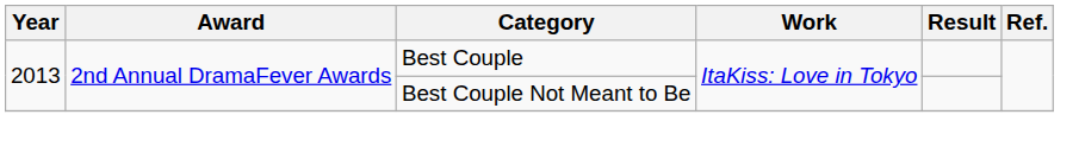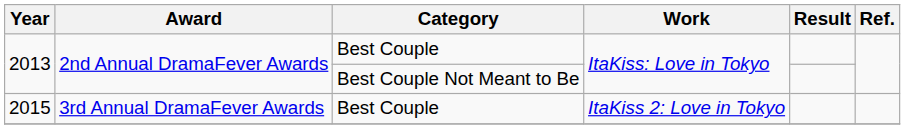+ row: 2015 | 3rd Annual DramaFever Awards | Best Couple | ItaKiss 2: Love in Tokyo
